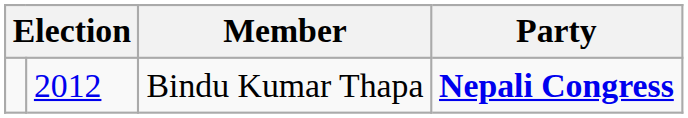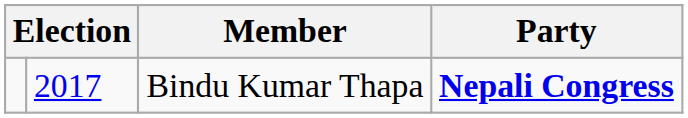Bindu Kumar Thapa | column 2: 2012 -> 2017
